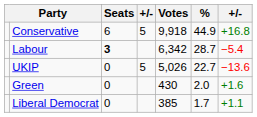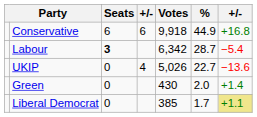Conservative | column 4: 5 -> 6
UKIP | column 4: 5 -> 4
Green | column 7: +1.6 -> +1.4
Liberal Democrat | column 7: no background -> khaki background
